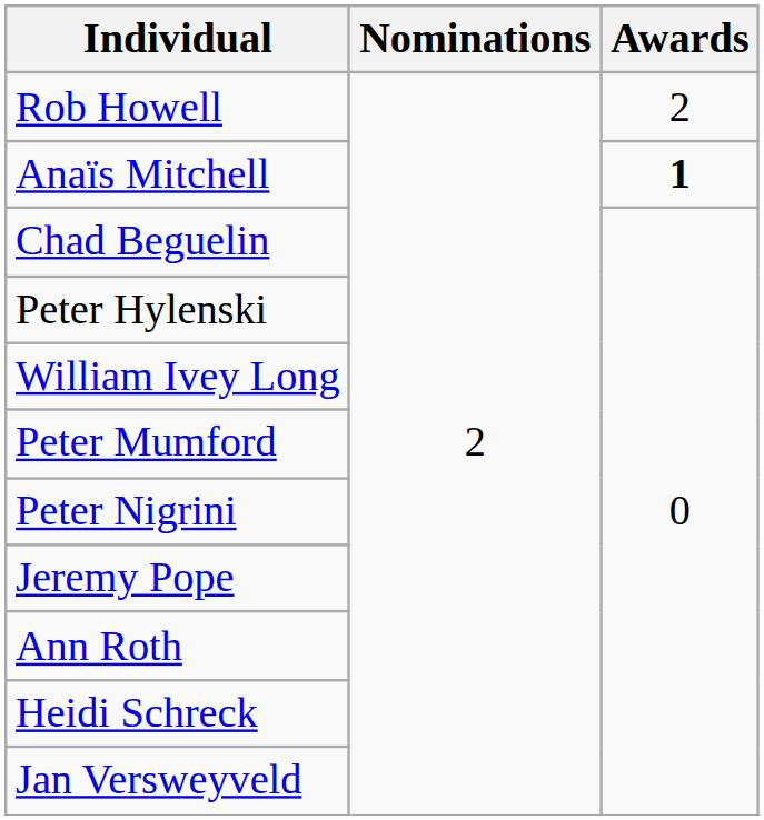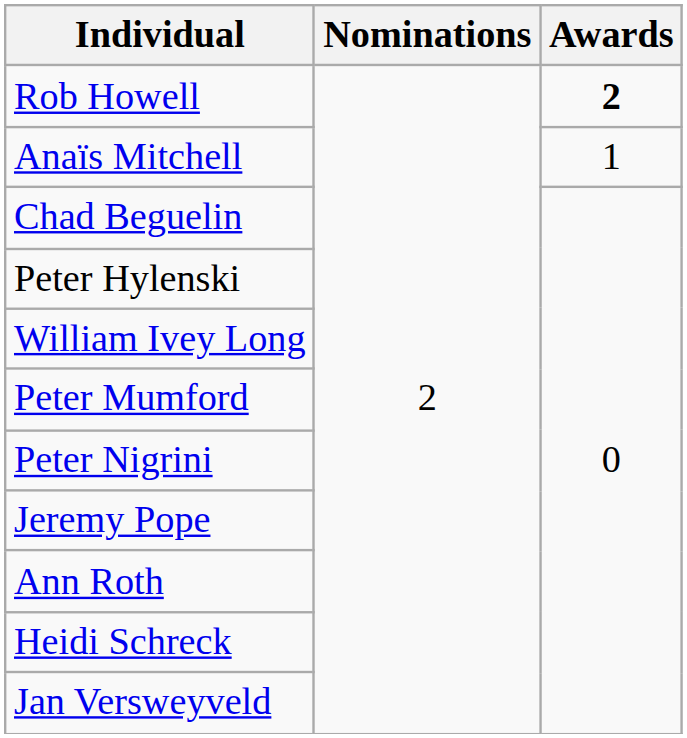Rob Howell | Awards: normal -> bold
Anaïs Mitchell | Awards: bold -> normal
